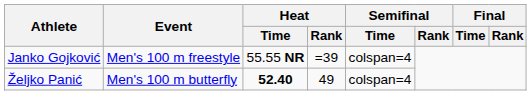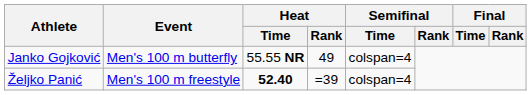Janko Gojković | Event: Men's 100 m freestyle -> Men's 100 m butterfly
Janko Gojković | Heat / Rank: =39 -> 49
Željko Panić | Event: Men's 100 m butterfly -> Men's 100 m freestyle
Željko Panić | Heat / Rank: 49 -> =39
